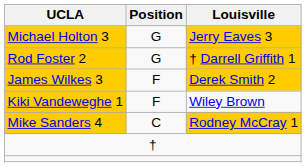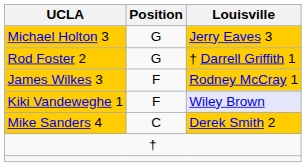James Wilkes 3 | Louisville: Derek Smith 2 -> Rodney McCray 1
Kiki Vandeweghe 1 | Louisville: no background -> lavender background
Mike Sanders 4 | Louisville: Rodney McCray 1 -> Derek Smith 2
